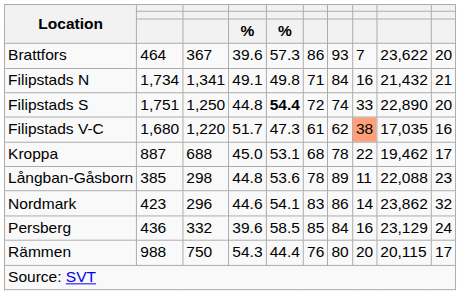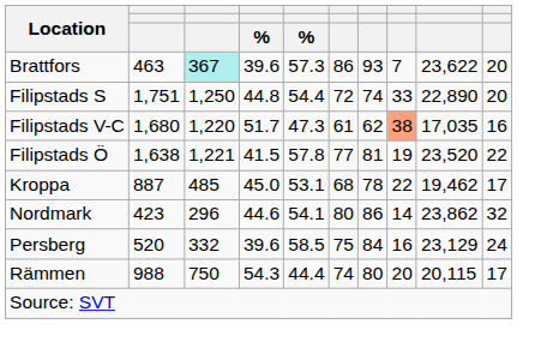Brattfors | column 2: 464 -> 463
Brattfors | column 3: no background -> paleturquoise background
- row: Filipstads N | 1,734 | 1,341 | 49.1 | 49.8 | 71 | 84 | 16 | 21,432 | 21
Filipstads S | column 5: bold -> normal
+ row: Filipstads Ö | 1,638 | 1,221 | 41.5 | 57.8 | 77 | 81 | 19 | 23,520 | 22
Kroppa | column 3: 688 -> 485
- row: Långban-Gåsborn | 385 | 298 | 44.8 | 53.6 | 78 | 89 | 11 | 22,088 | 23
Nordmark | column 6: 83 -> 80
Persberg | column 2: 436 -> 520
Persberg | column 6: 85 -> 75
Rämmen | column 6: 76 -> 74
